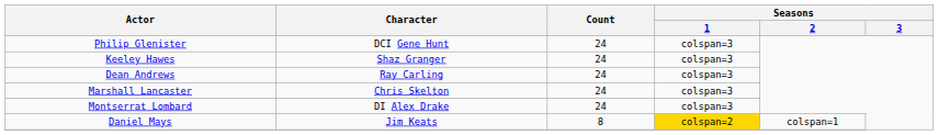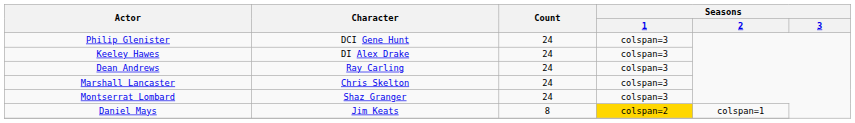Keeley Hawes | Character: Shaz Granger -> DI Alex Drake
Montserrat Lombard | Character: DI Alex Drake -> Shaz Granger
